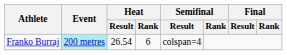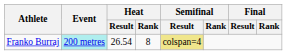Franko Burraj | Heat / Rank: 6 -> 8
Franko Burraj | Semifinal / Result: no background -> khaki background
